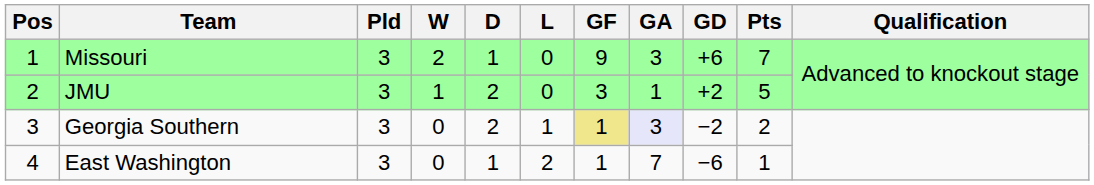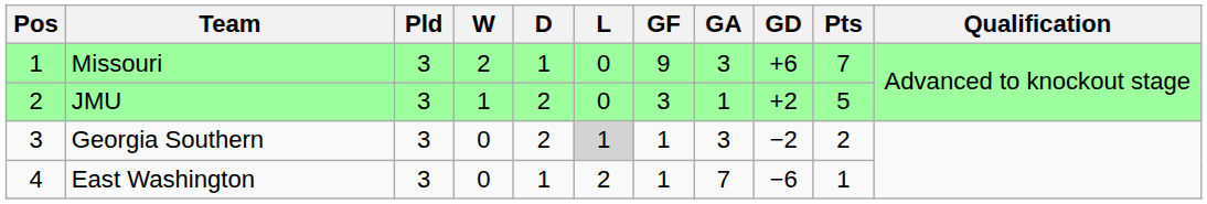Georgia Southern | L: no background -> lightgrey background
Georgia Southern | GF: khaki background -> no background
Georgia Southern | GA: lavender background -> no background
